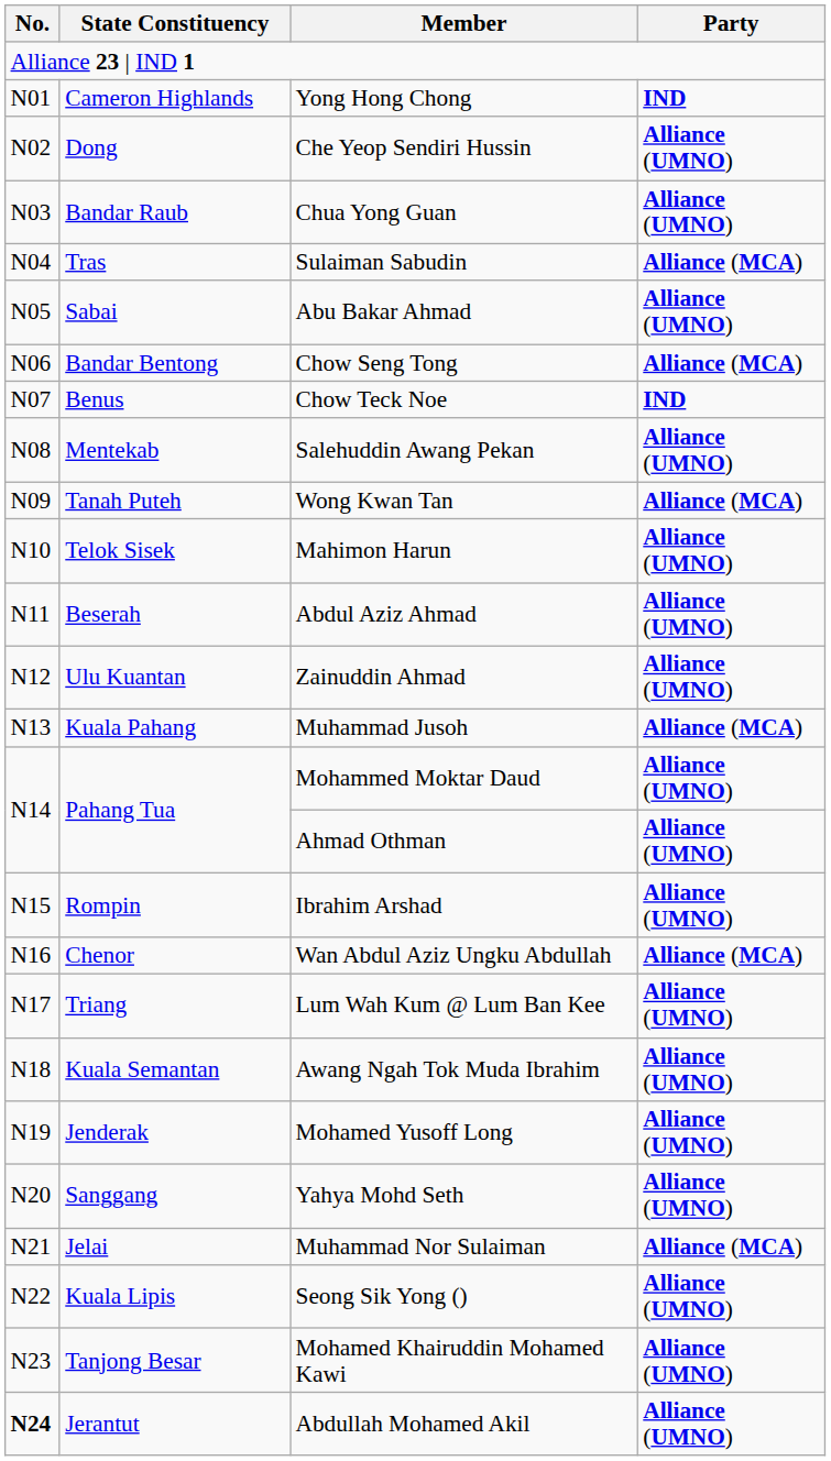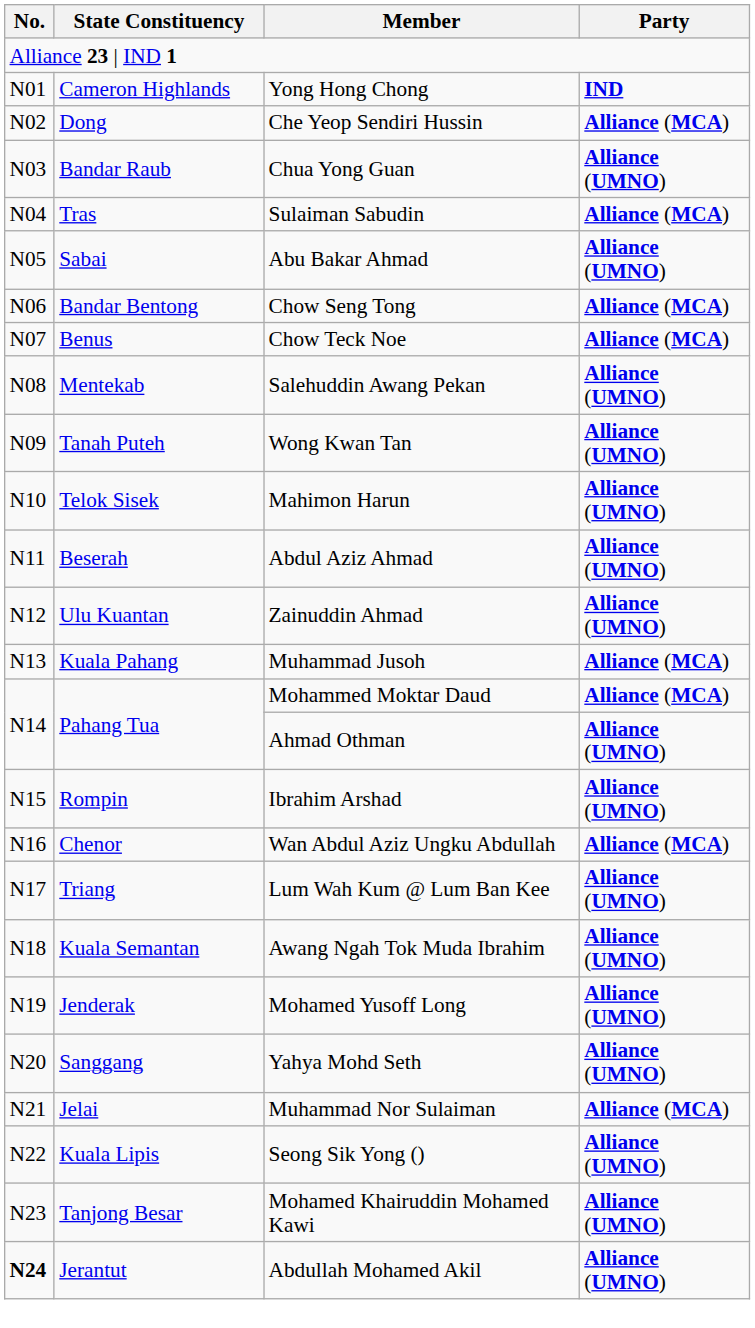Che Yeop Sendiri Hussin | Party: Alliance (UMNO) -> Alliance (MCA)
Chow Teck Noe | Party: IND -> Alliance (MCA)
Wong Kwan Tan | Party: Alliance (MCA) -> Alliance (UMNO)
Mohammed Moktar Daud | Party: Alliance (UMNO) -> Alliance (MCA)
